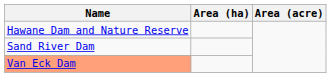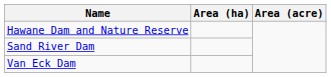Van Eck Dam | Name: lightsalmon background -> no background
